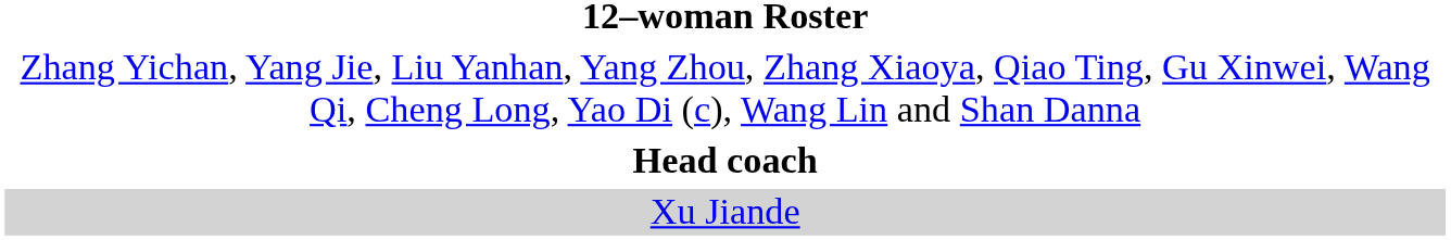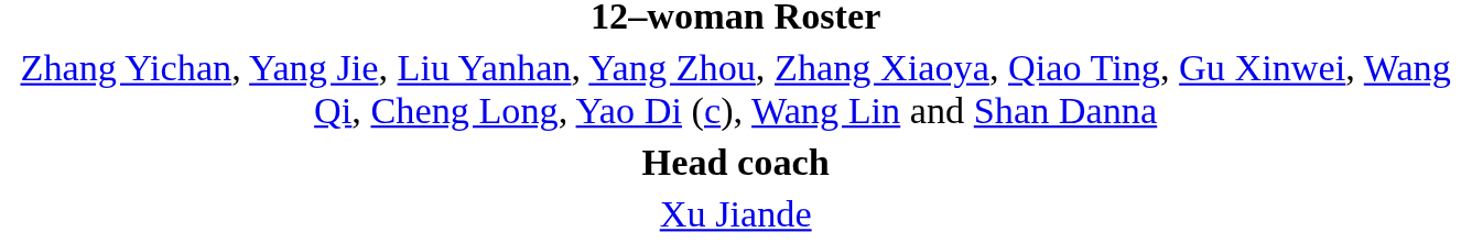row 4 | column 1: lightgrey background -> no background
